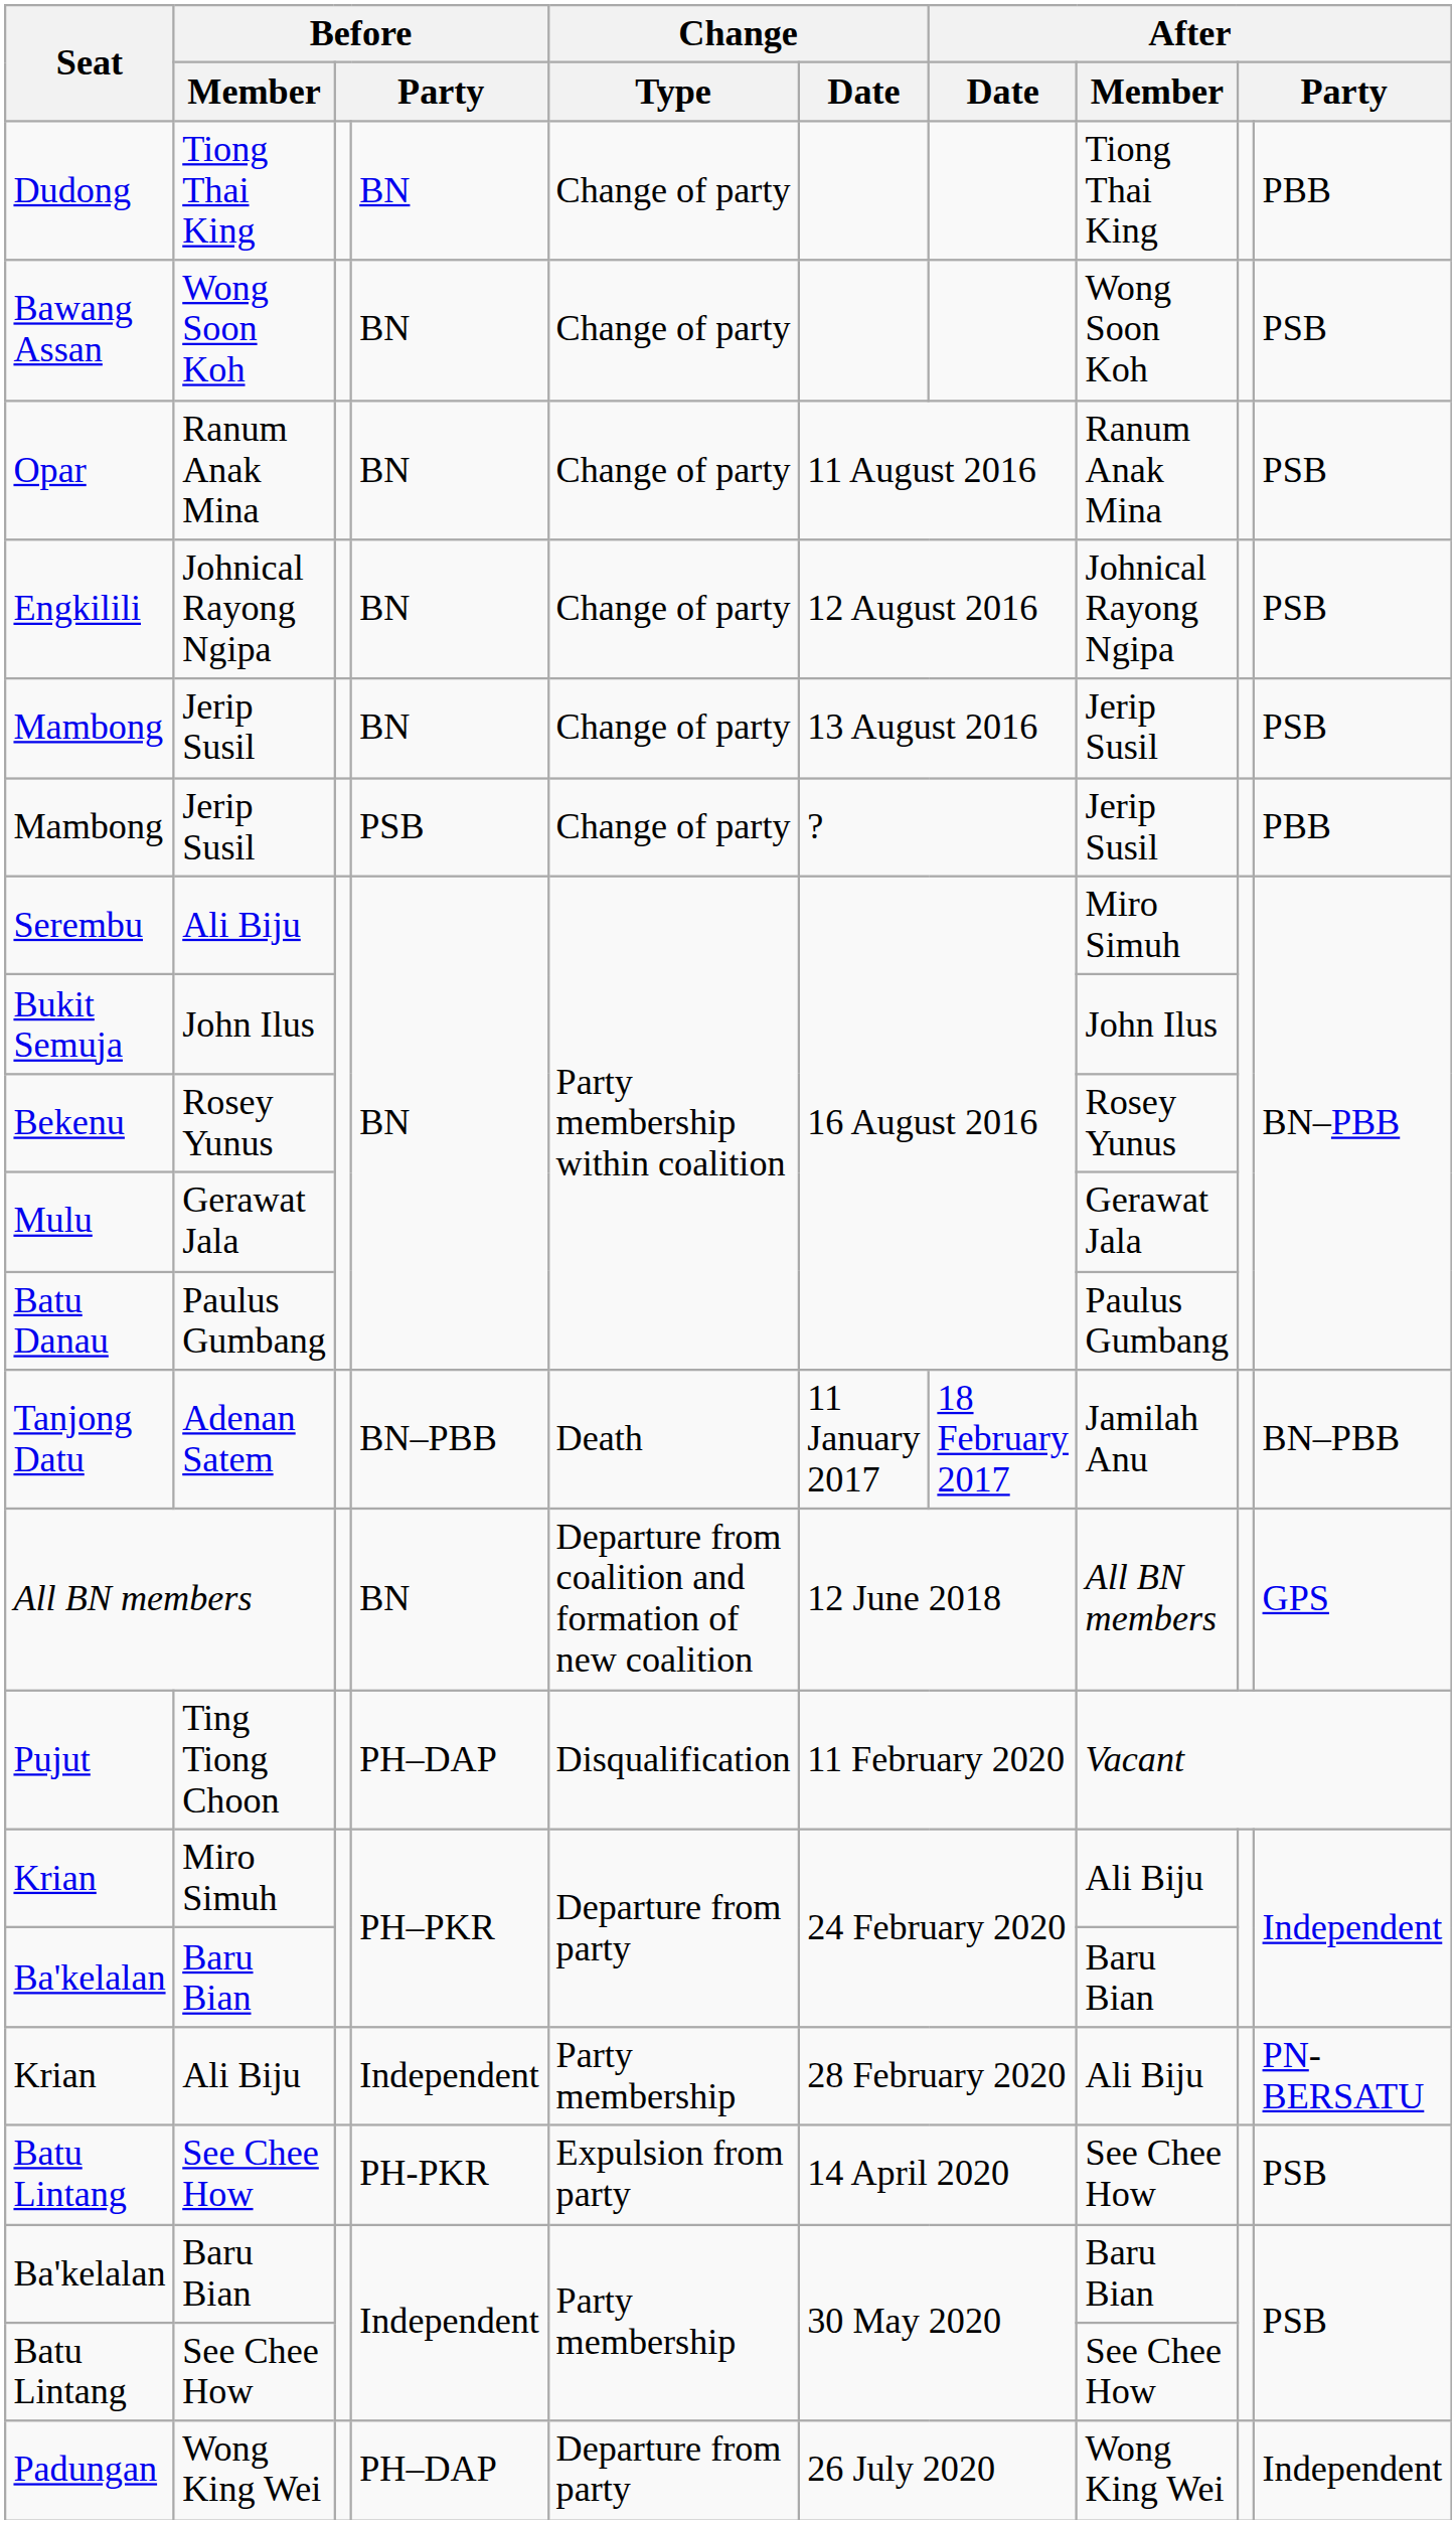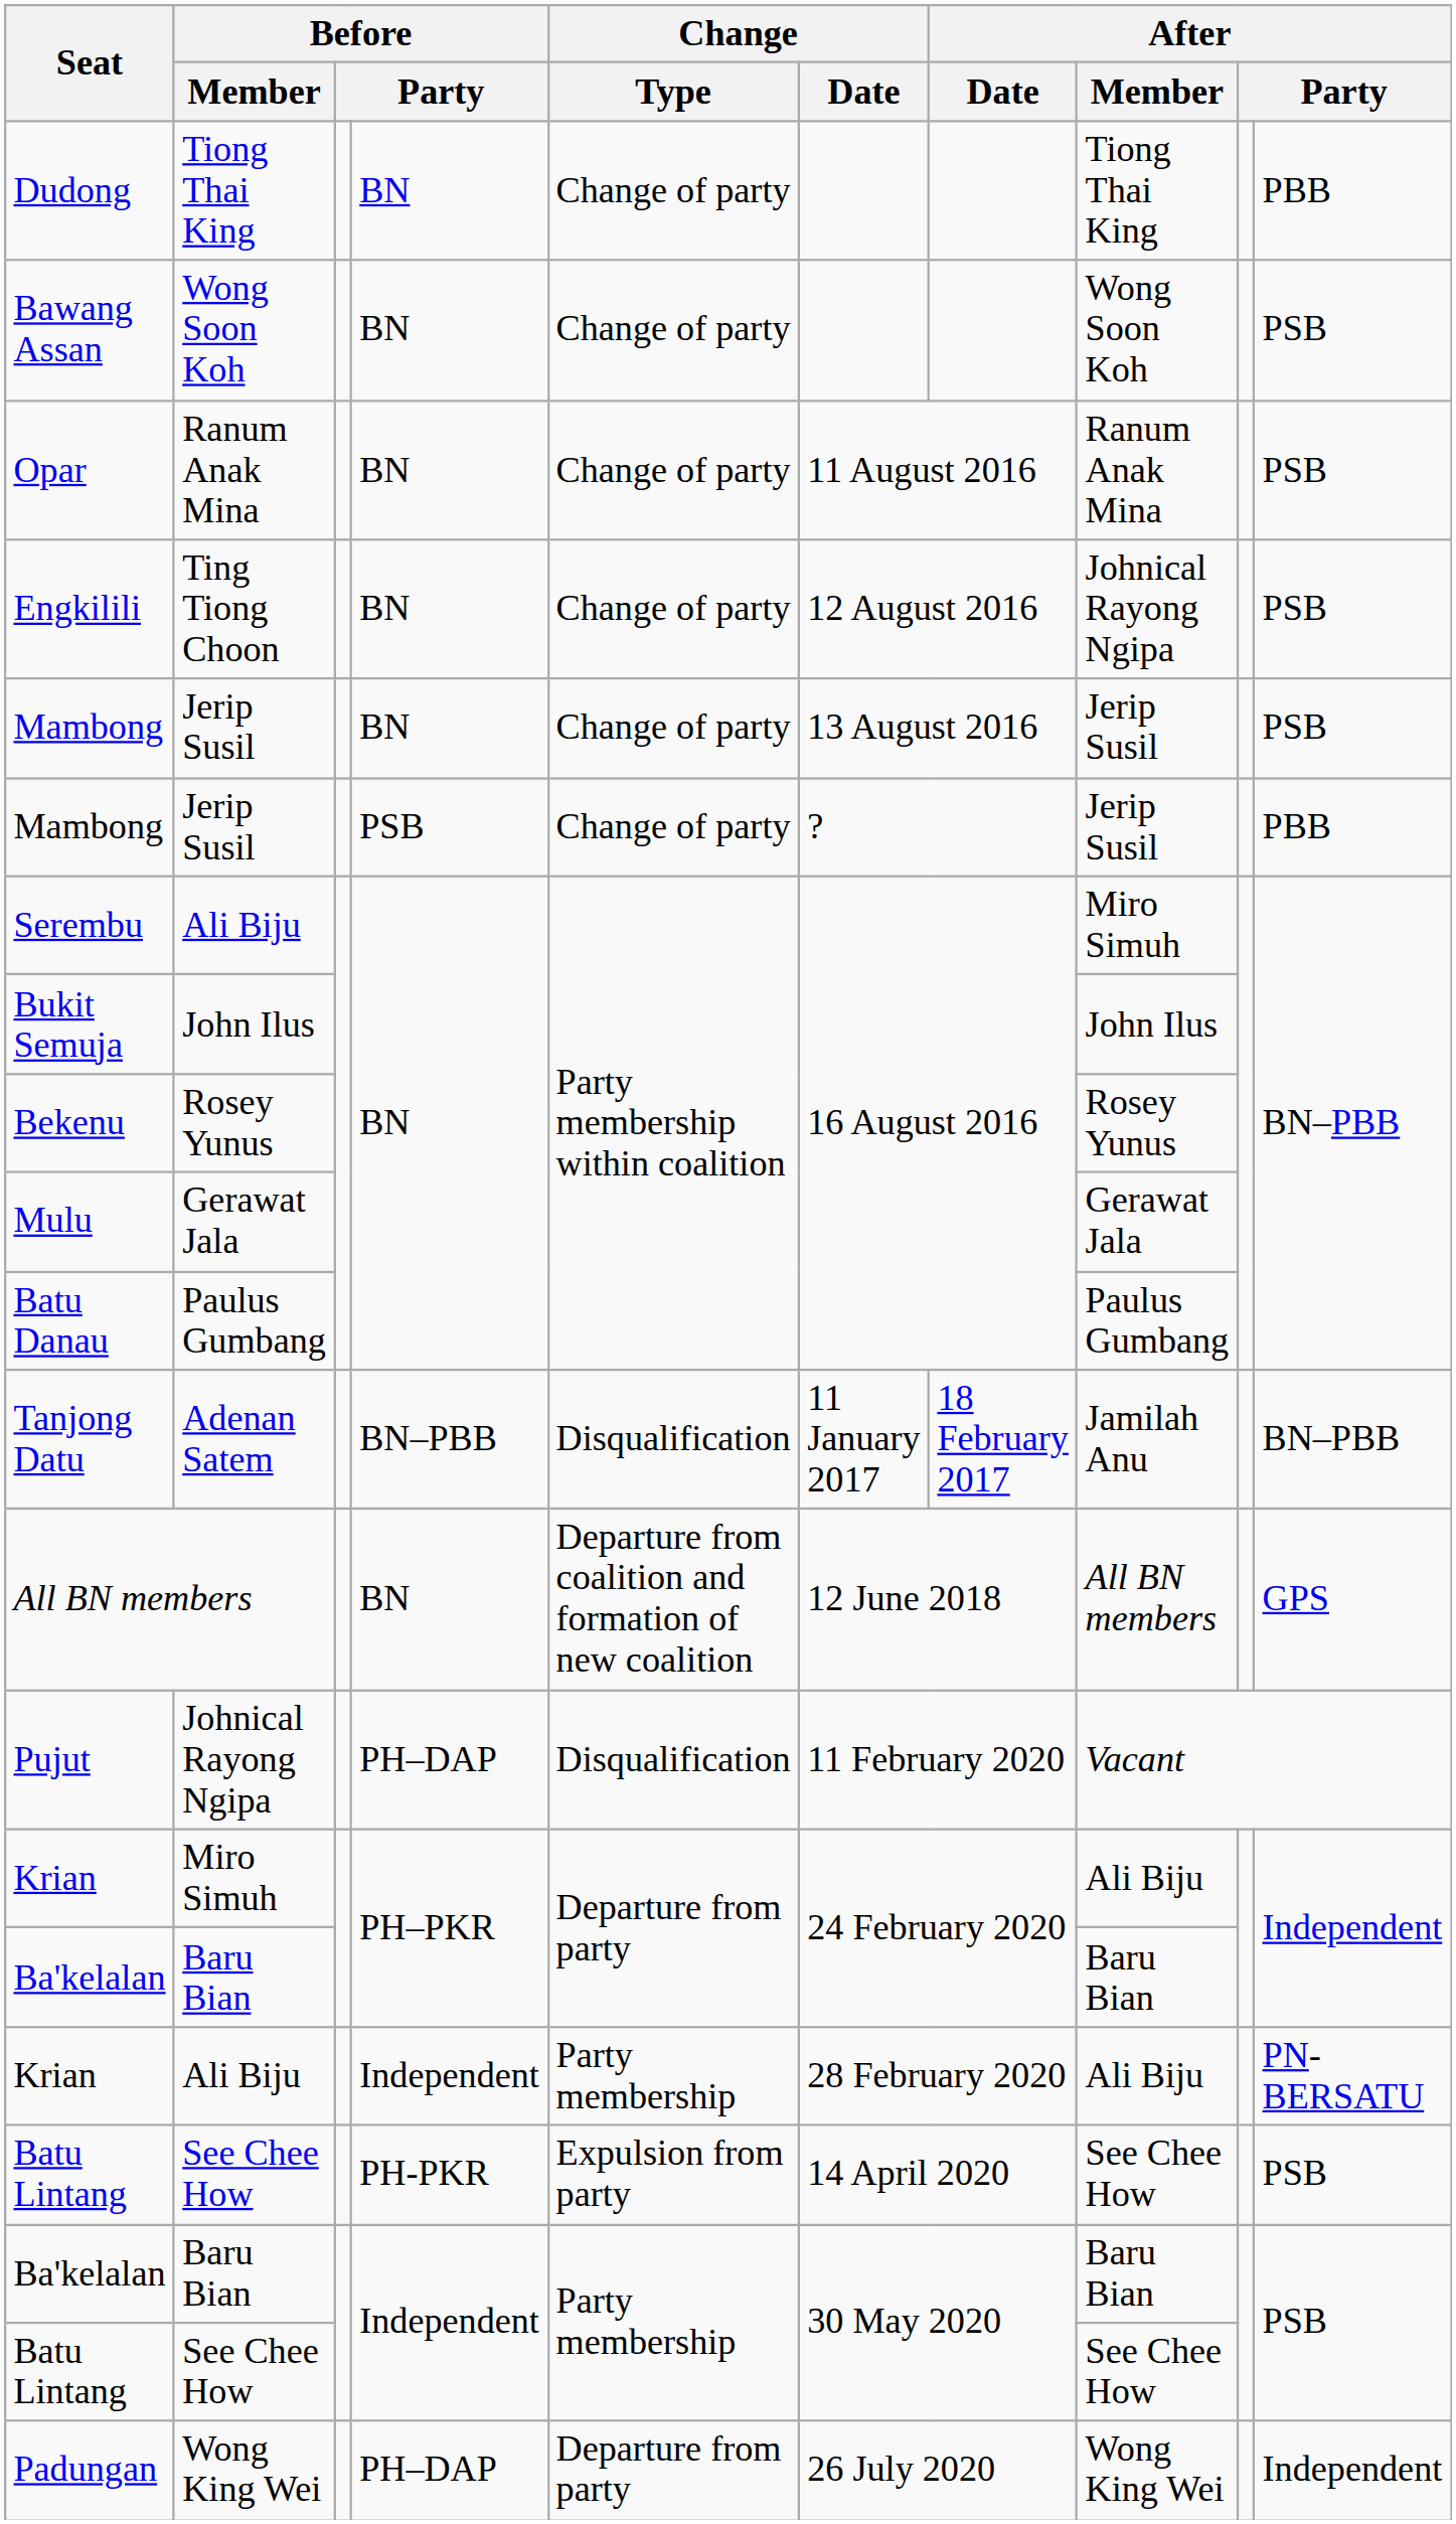Engkilili | Before / Member: Johnical Rayong Ngipa -> Ting Tiong Choon
Tanjong Datu | Change / Type: Death -> Disqualification
Pujut | Before / Member: Ting Tiong Choon -> Johnical Rayong Ngipa
